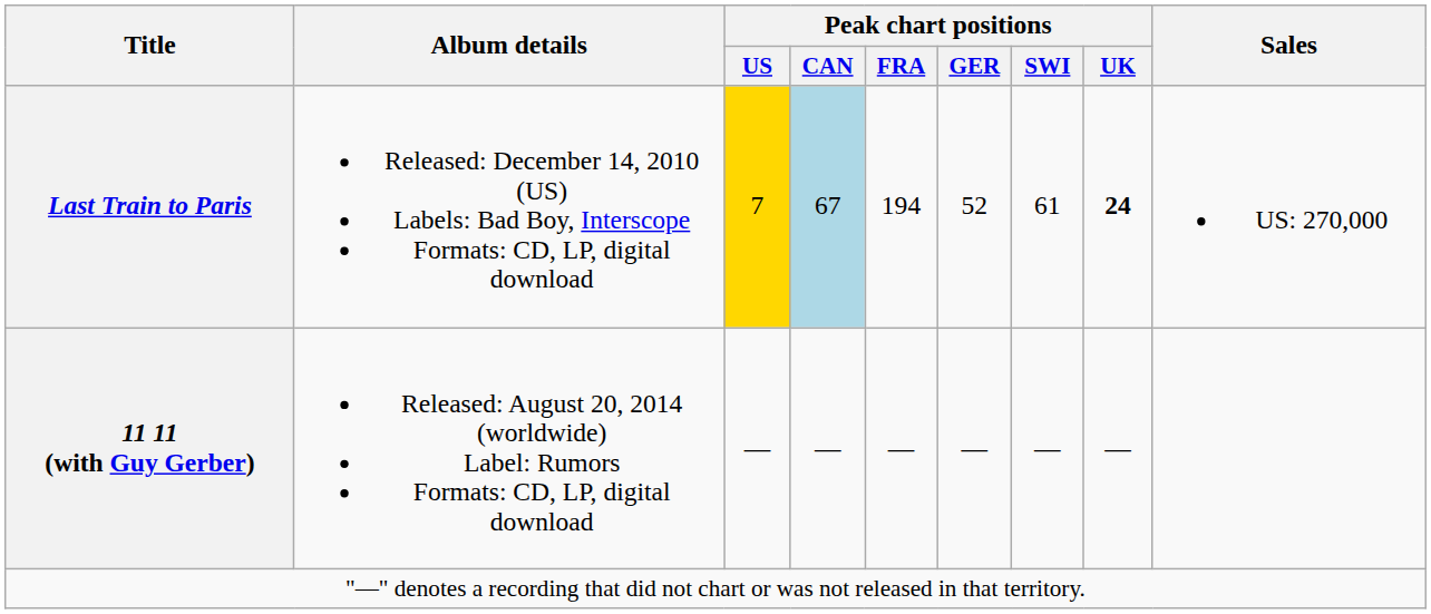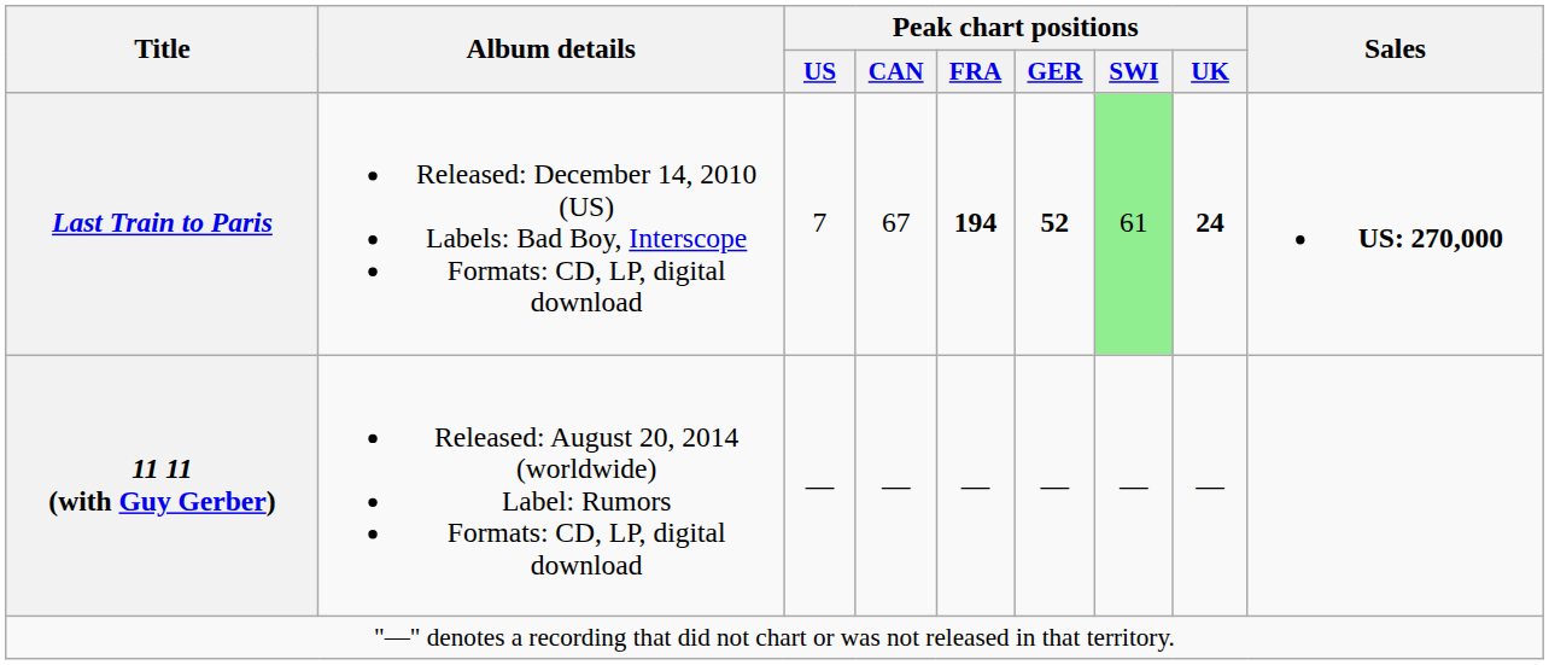Last Train to Paris | Peak chart positions / US: gold background -> no background
Last Train to Paris | Peak chart positions / CAN: lightblue background -> no background
Last Train to Paris | Peak chart positions / FRA: normal -> bold
Last Train to Paris | Peak chart positions / GER: normal -> bold
Last Train to Paris | Peak chart positions / SWI: no background -> lightgreen background
Last Train to Paris | Sales: normal -> bold
